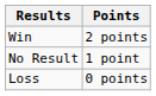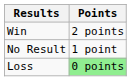Loss | Points: no background -> lightgreen background
